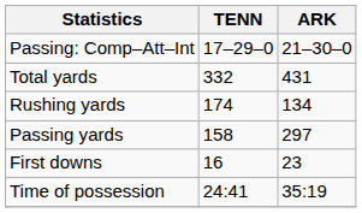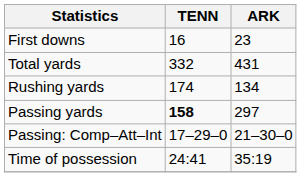rows swapped: First downs <-> Passing: Comp–Att–Int
Passing yards | TENN: normal -> bold
